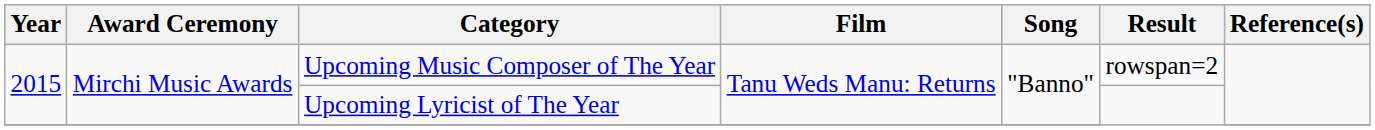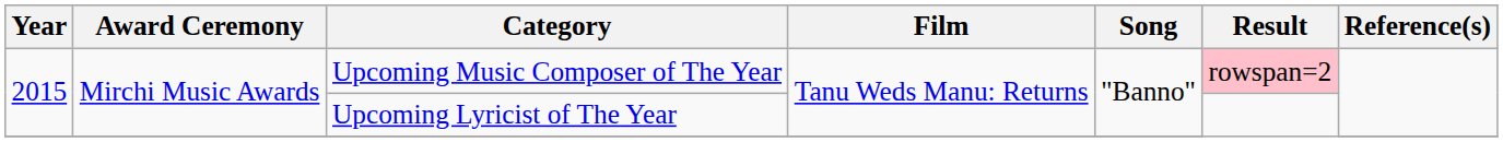Upcoming Music Composer of The Year | Result: no background -> pink background
